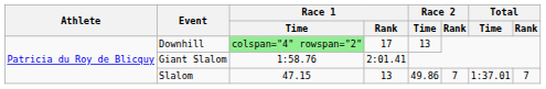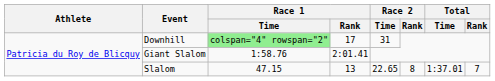Downhill | Race 2 / Time: 13 -> 31
Slalom | Race 2 / Time: 49.86 -> 22.65
Slalom | Race 2 / Rank: 7 -> 8
